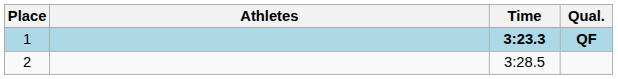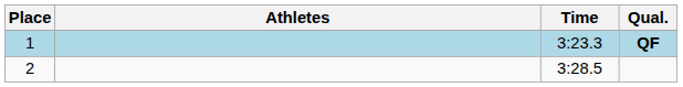QF | Time: bold -> normal
